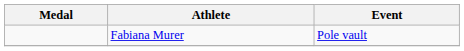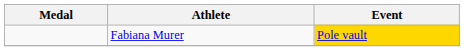Fabiana Murer | Event: no background -> gold background
